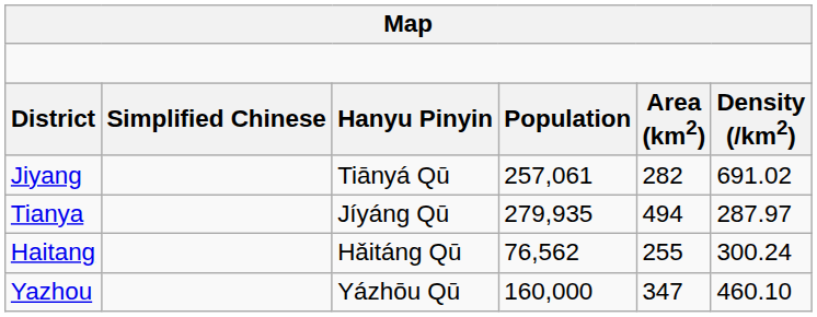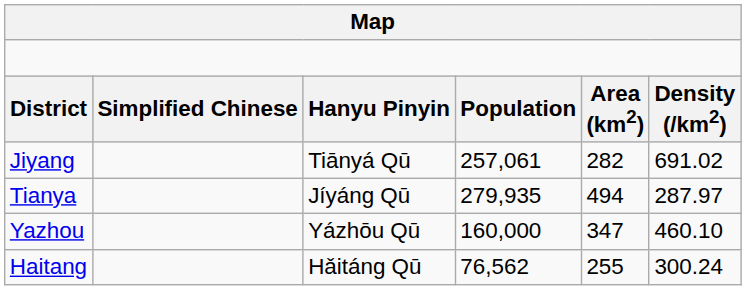rows swapped: Haitang <-> Yazhou
